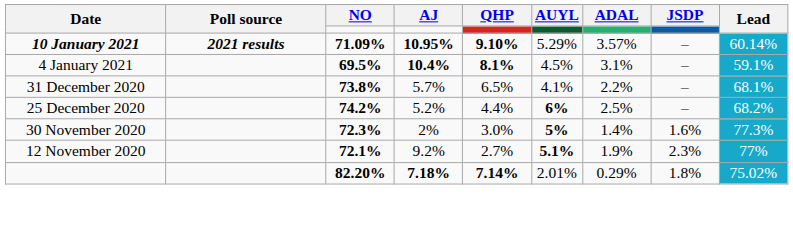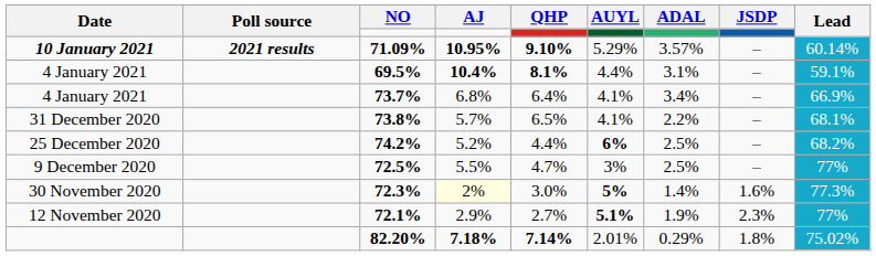4 January 2021 / 69.5% | AUYL: 4.5% -> 4.4%
+ row: 4 January 2021 | 73.7% | 6.8% | 6.4% | 4.1% | 3.4% | – | 66.9%
+ row: 9 December 2020 | 72.5% | 5.5% | 4.7% | 3% | 2.5% | – | 77%
30 November 2020 | AJ: no background -> lightyellow background
12 November 2020 | AJ: 9.2% -> 2.9%
